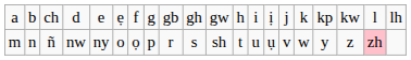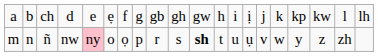nw | column 5: no background -> pink background
nw | column 11: normal -> bold
nw | column 19: pink background -> no background
